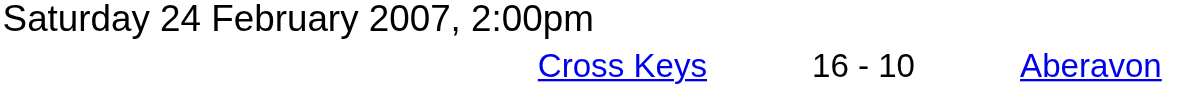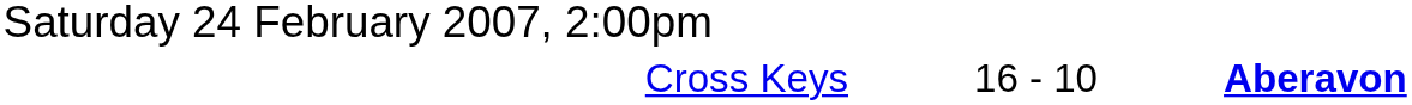Cross Keys | column 3: normal -> bold
